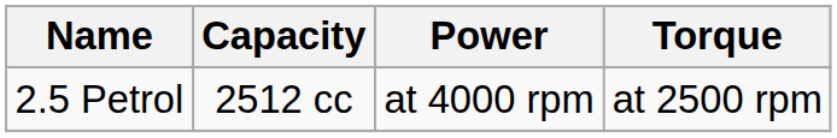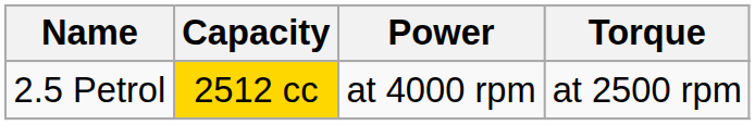2.5 Petrol | Capacity: no background -> gold background
